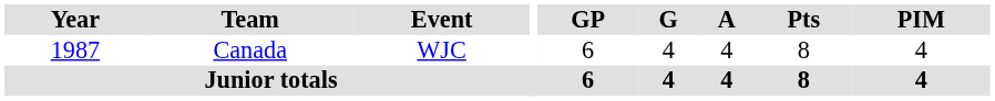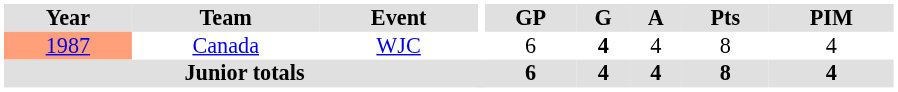Canada | Year: no background -> lightsalmon background
Canada | G: normal -> bold
